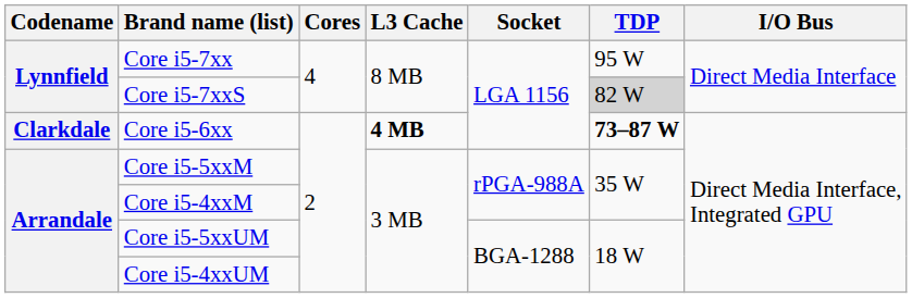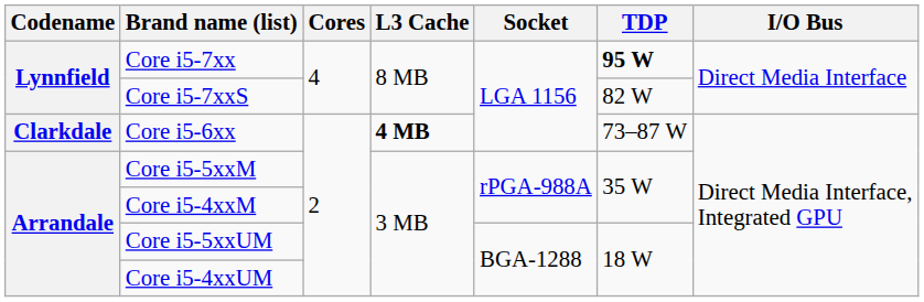Core i5-7xx | TDP: normal -> bold
Core i5-7xxS | TDP: lightgrey background -> no background
Core i5-6xx | TDP: bold -> normal
